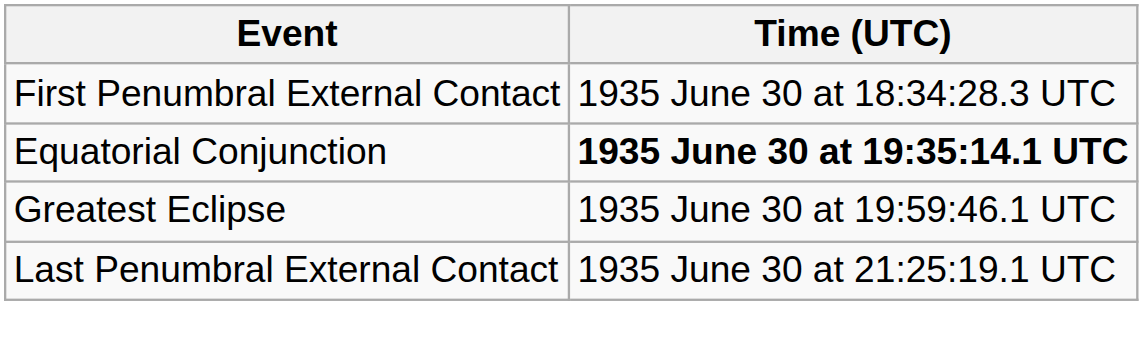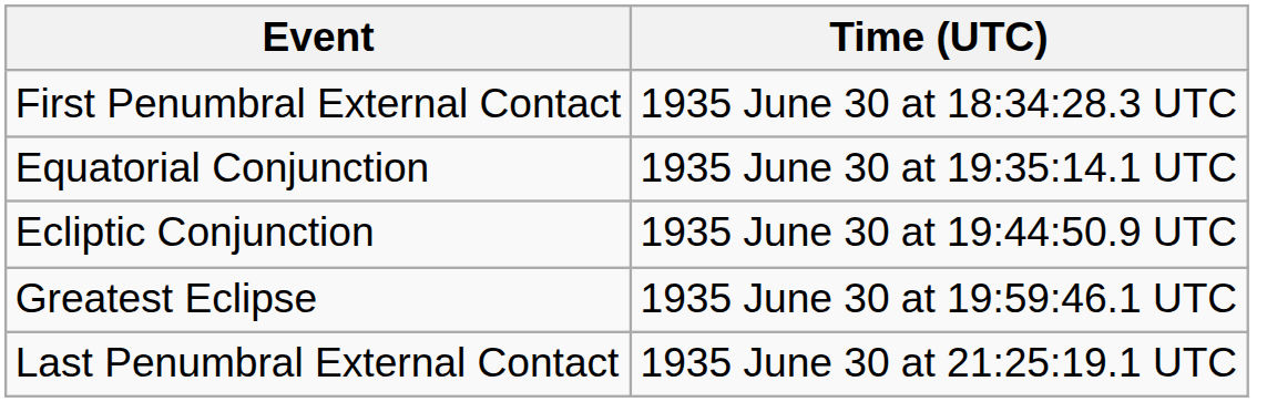Equatorial Conjunction | Time (UTC): bold -> normal
+ row: Ecliptic Conjunction | 1935 June 30 at 19:44:50.9 UTC
